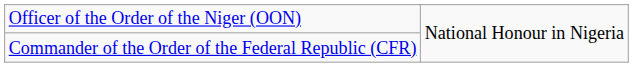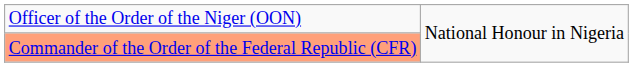Commander of the Order of the Federal Republic (CFR) | column 1: no background -> lightsalmon background
